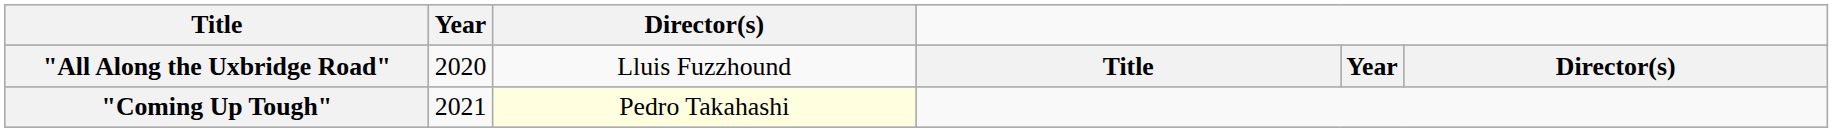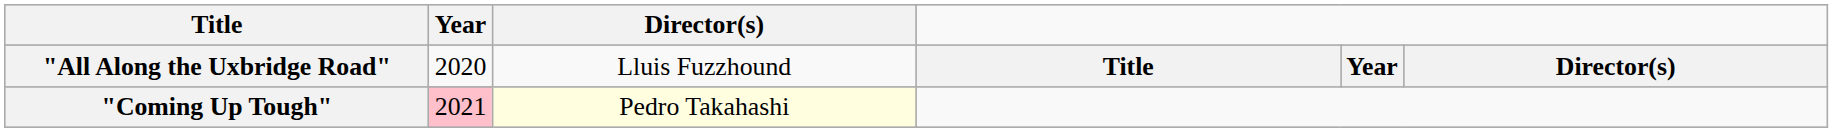"Coming Up Tough" | Year: no background -> pink background
